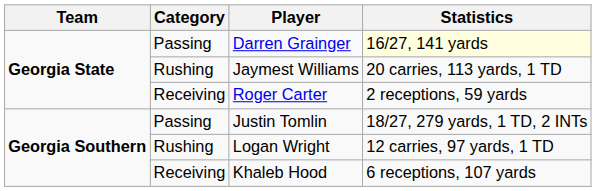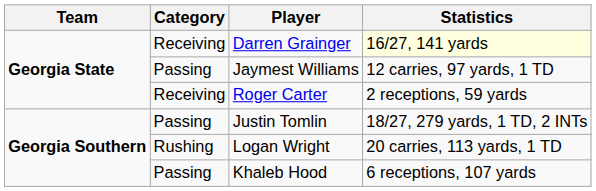Darren Grainger | Category: Passing -> Receiving
Jaymest Williams | Category: Rushing -> Passing
Jaymest Williams | Statistics: 20 carries, 113 yards, 1 TD -> 12 carries, 97 yards, 1 TD
Logan Wright | Statistics: 12 carries, 97 yards, 1 TD -> 20 carries, 113 yards, 1 TD
Khaleb Hood | Category: Receiving -> Passing
